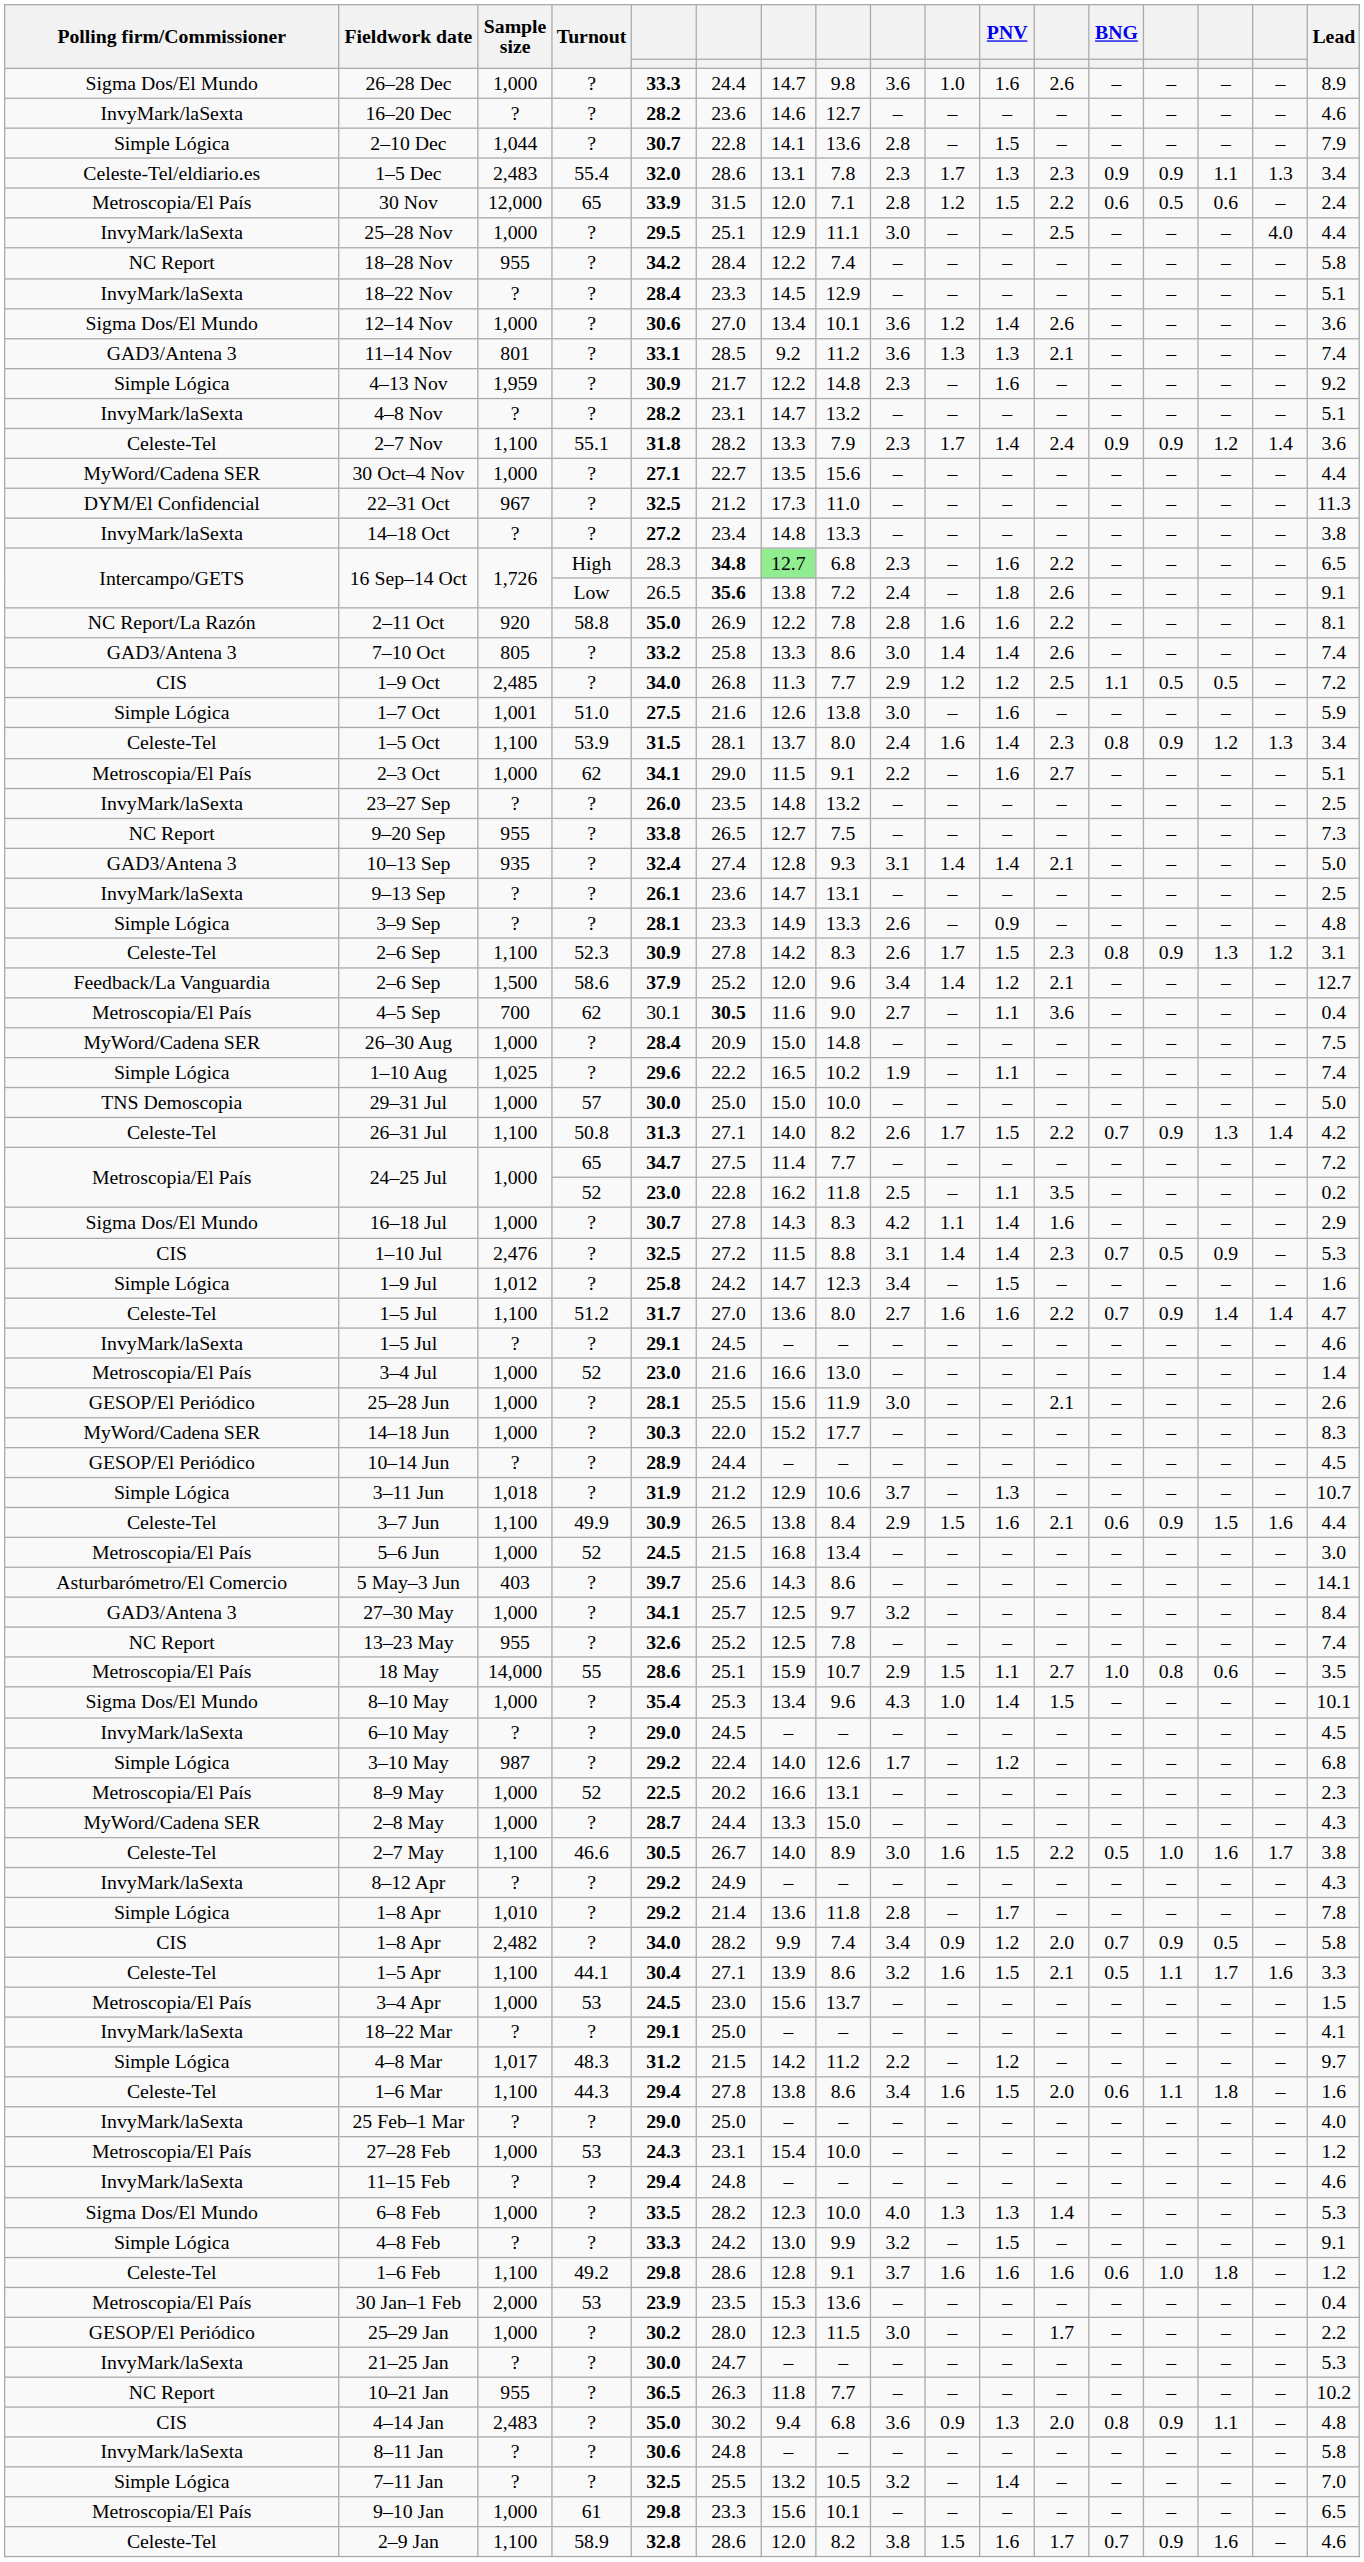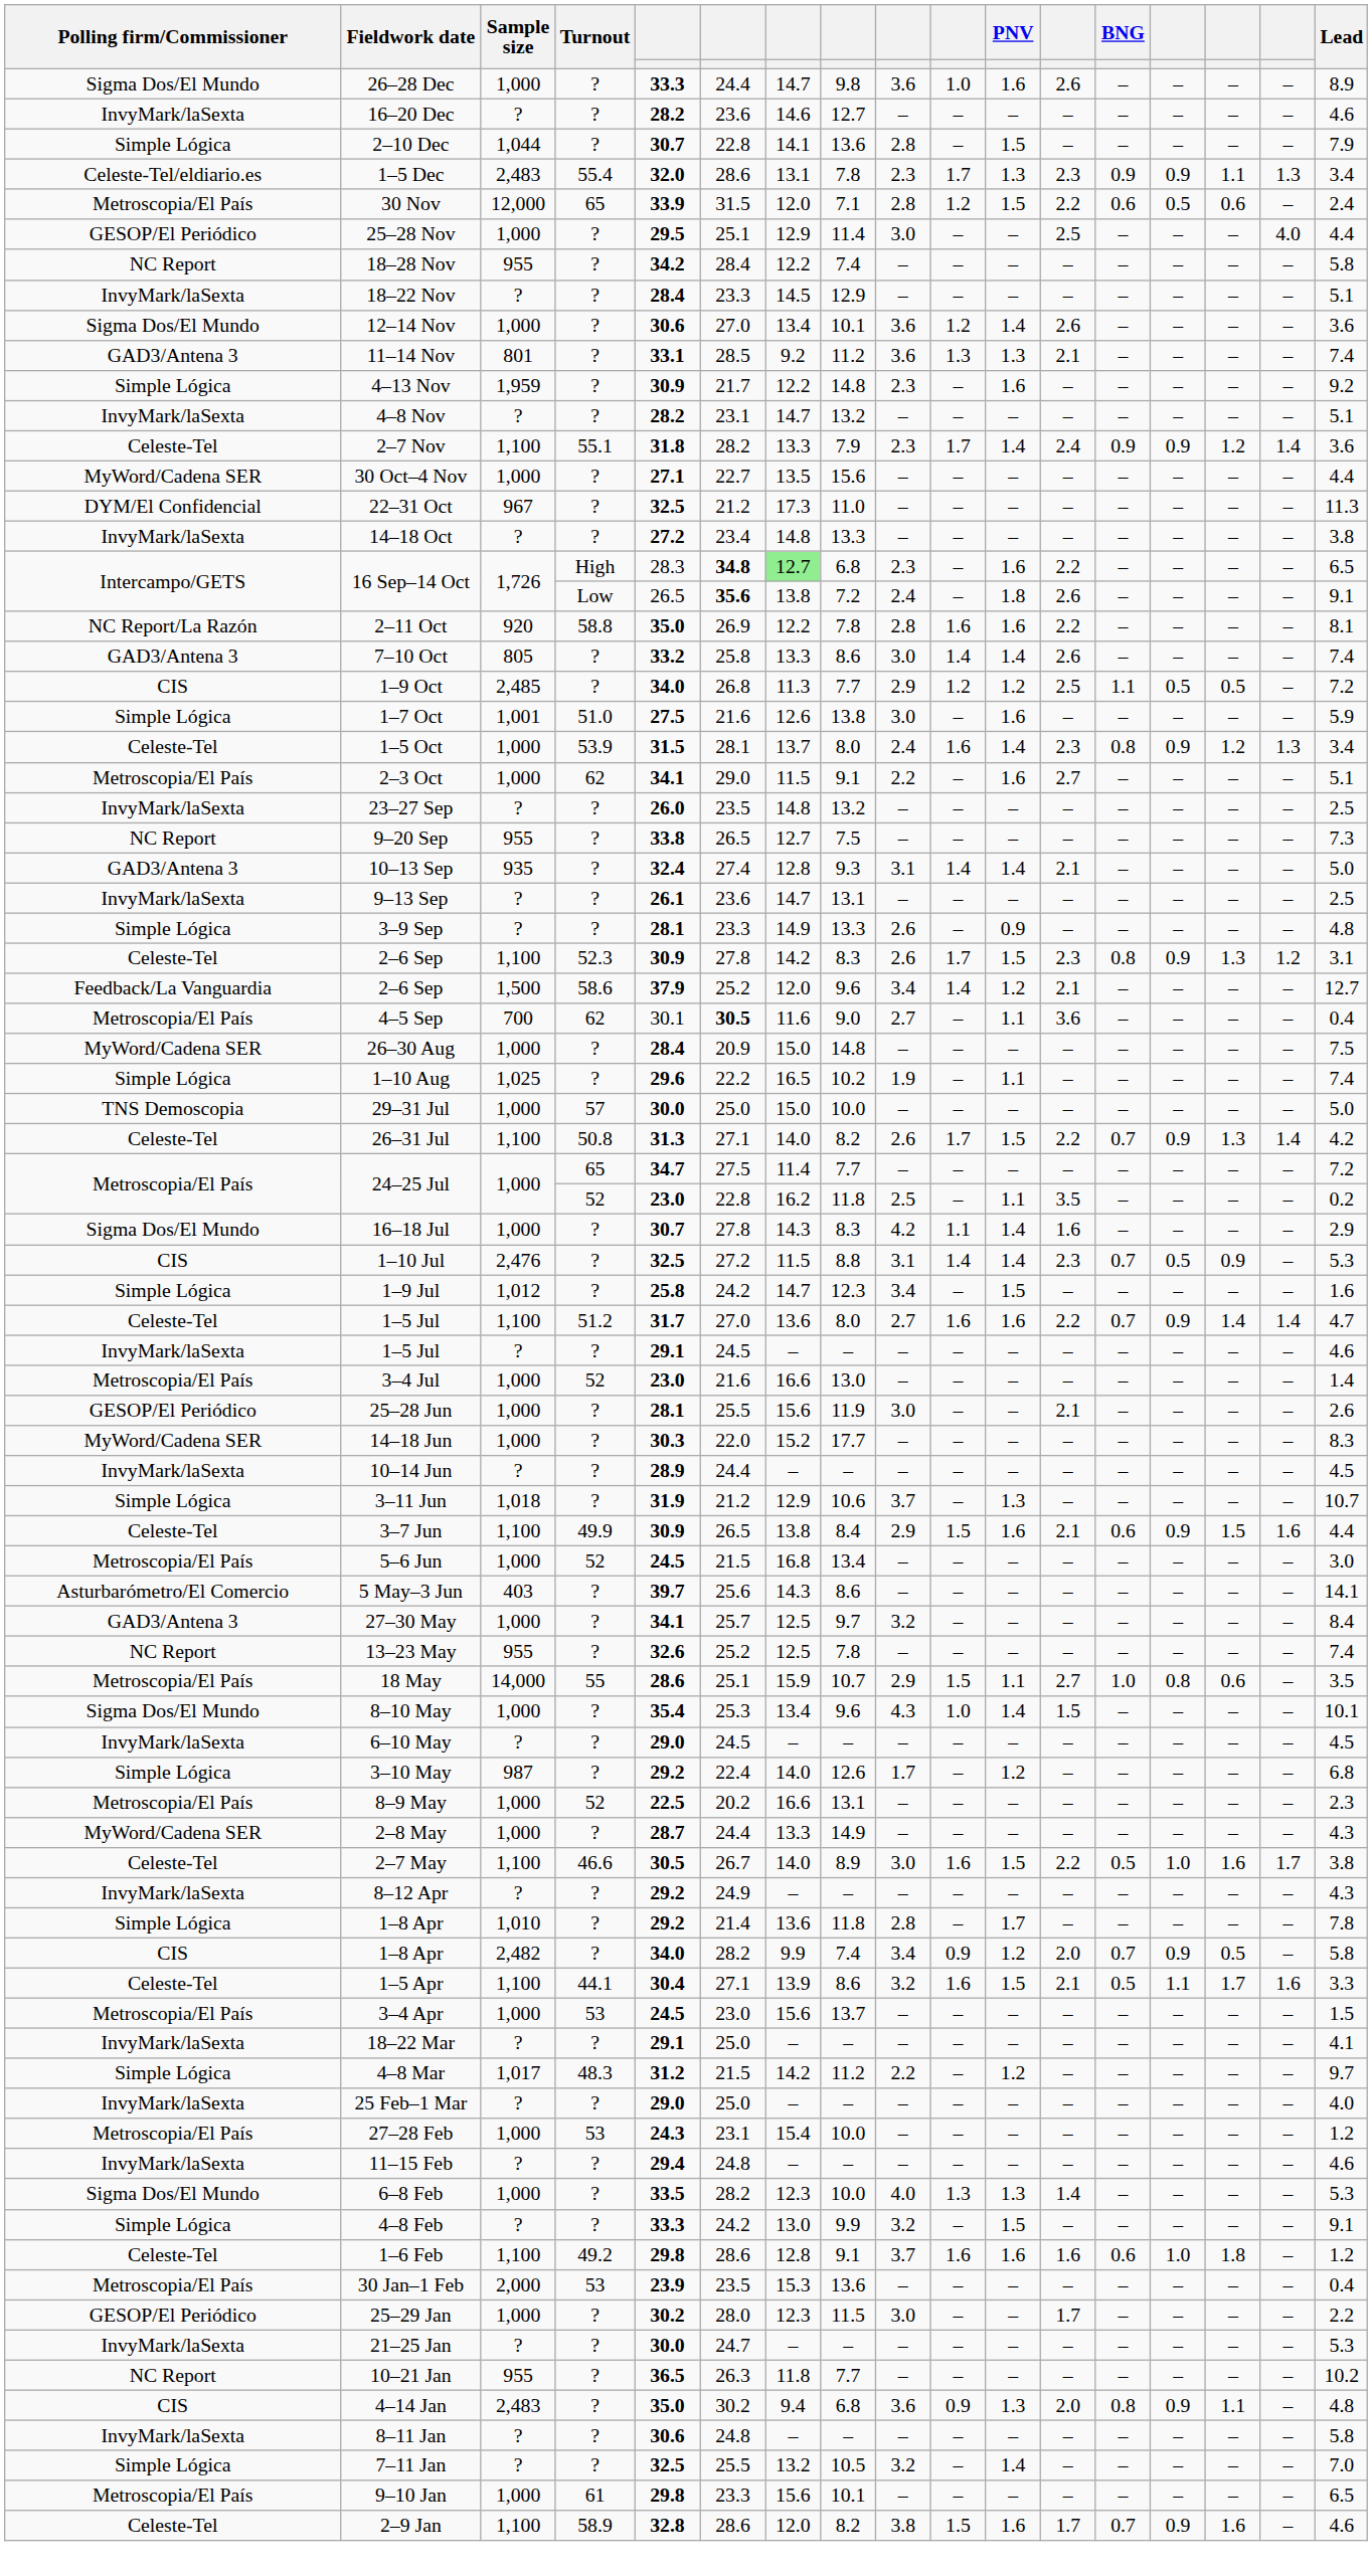25–28 Nov | Polling firm/Commissioner: InvyMark/laSexta -> GESOP/El Periódico
25–28 Nov | column 8: 11.1 -> 11.4
1–5 Oct | Sample size: 1,100 -> 1,000
10–14 Jun | Polling firm/Commissioner: GESOP/El Periódico -> InvyMark/laSexta
2–8 May | column 8: 15.0 -> 14.9
- row: Celeste-Tel | 1–6 Mar | 1,100 | 44.3 | 29.4 | 27.8 | 13.8 | 8.6 | 3.4 | 1.6 | 1.5 | 2.0 | 0.6 | 1.1 | 1.8 | – | 1.6
